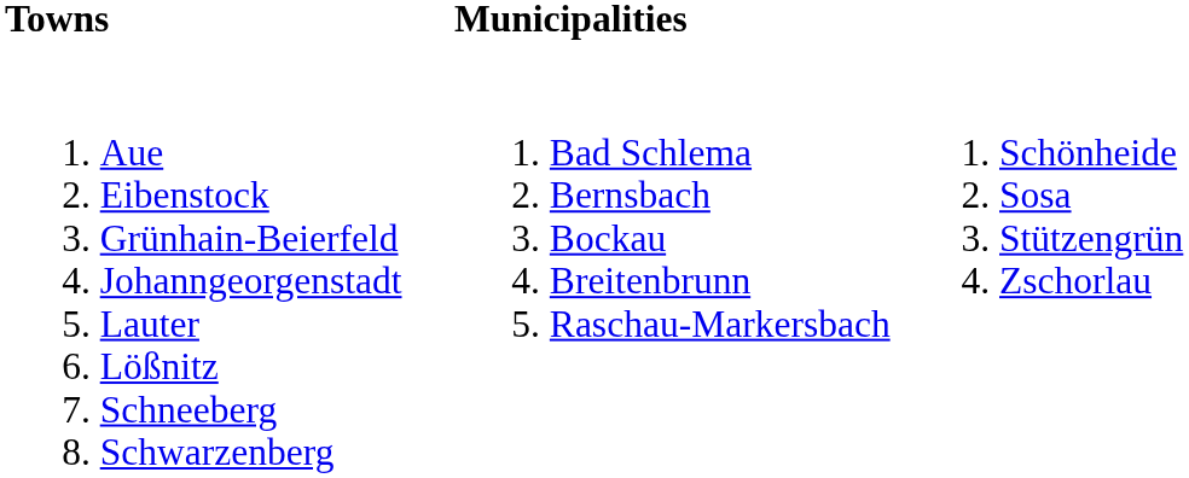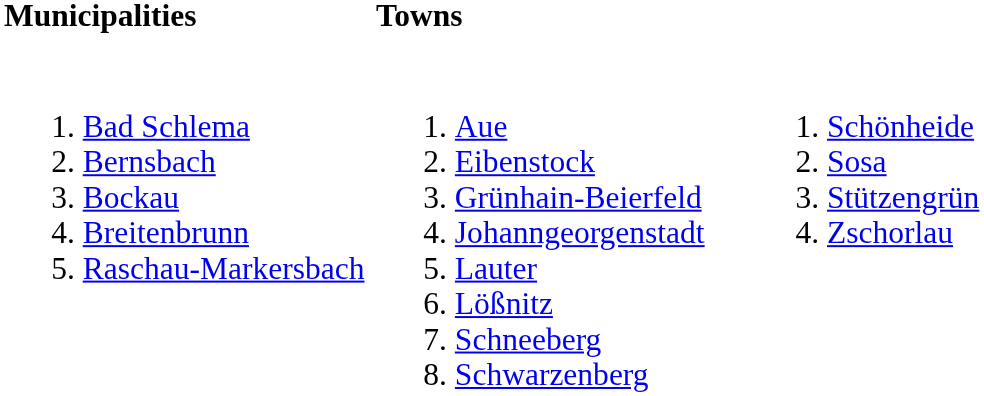columns swapped: Towns <-> Municipalities
